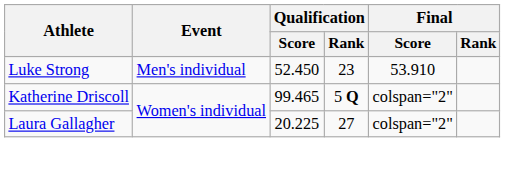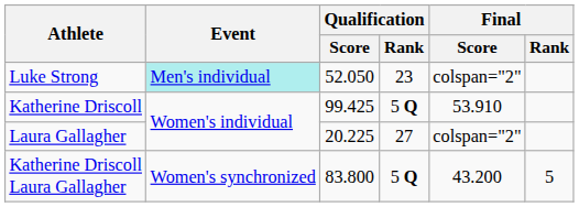Luke Strong | Event: no background -> paleturquoise background
Luke Strong | Qualification / Score: 52.450 -> 52.050
Luke Strong | Final / Score: 53.910 -> colspan="2"
Katherine Driscoll | Qualification / Score: 99.465 -> 99.425
Katherine Driscoll | Final / Score: colspan="2" -> 53.910
+ row: Katherine Driscoll Laura Gallagher | Women's synchronized | 83.800 | 5 Q | 43.200 | 5
